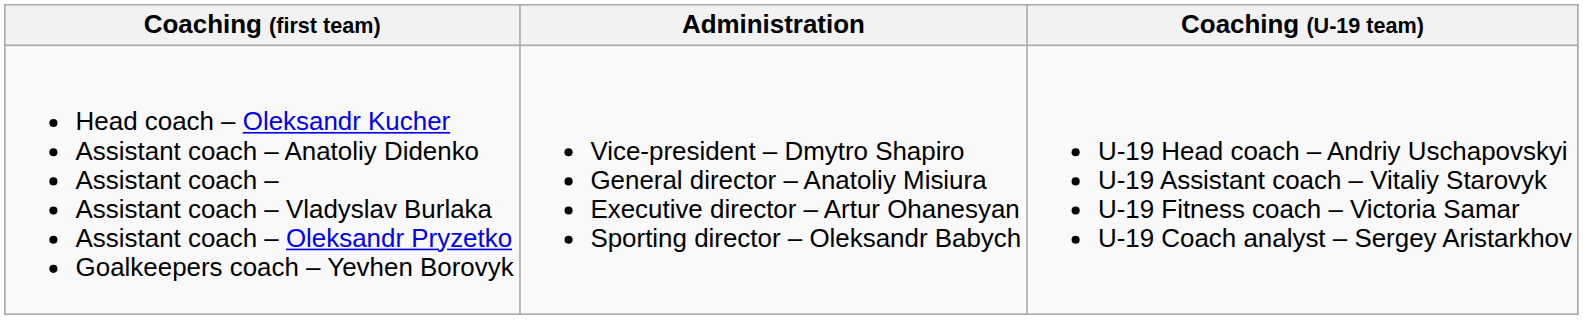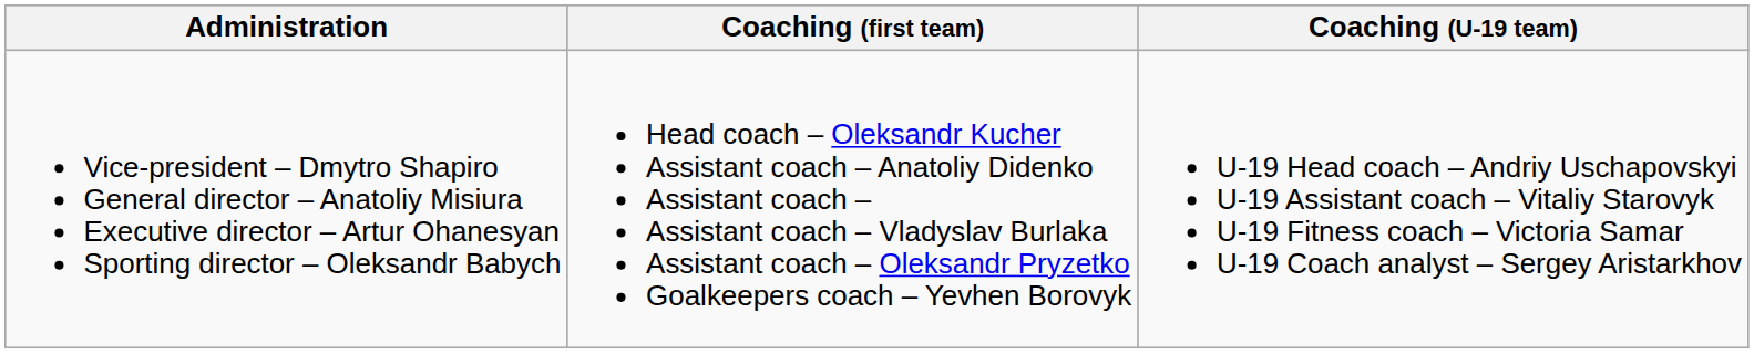columns swapped: Administration <-> Coaching (first team)
